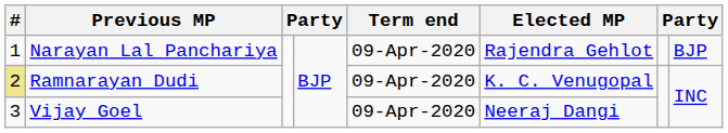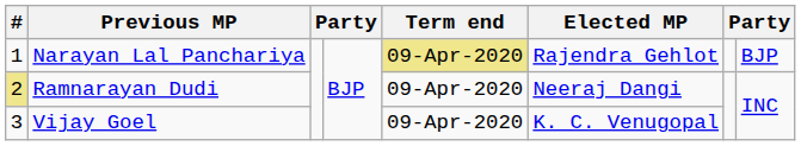Narayan Lal Panchariya | Term end: no background -> khaki background
Ramnarayan Dudi | Elected MP: K. C. Venugopal -> Neeraj Dangi
Vijay Goel | Elected MP: Neeraj Dangi -> K. C. Venugopal
